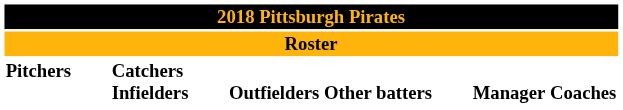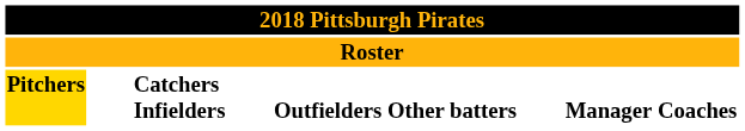Pitchers | column 1: no background -> gold background
